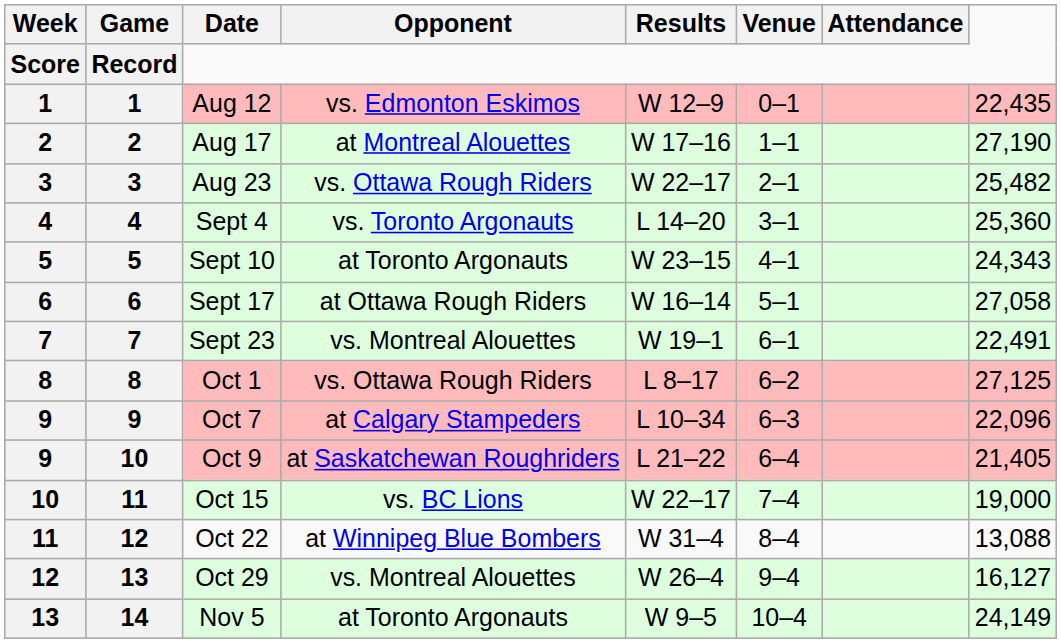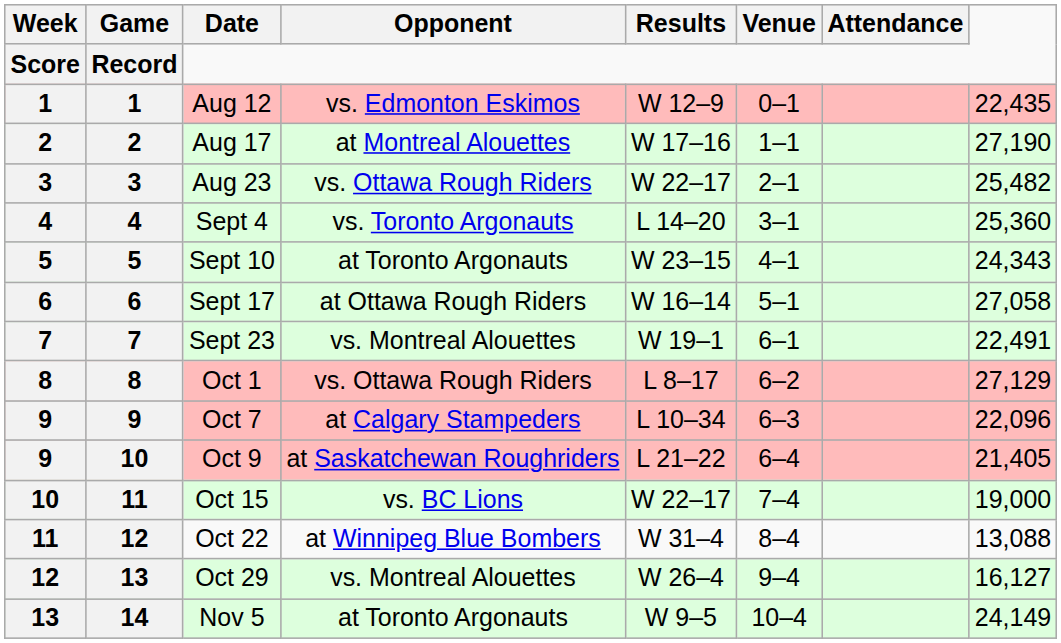Oct 1 | column 8: 27,125 -> 27,129
